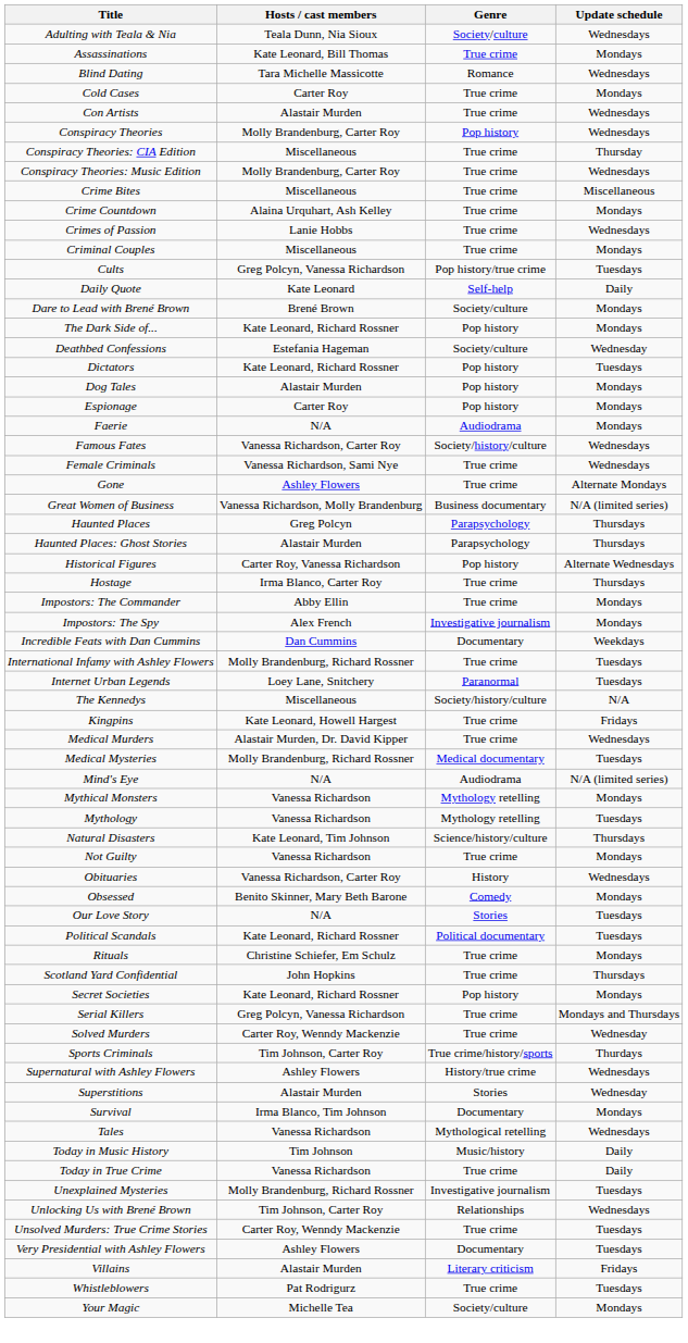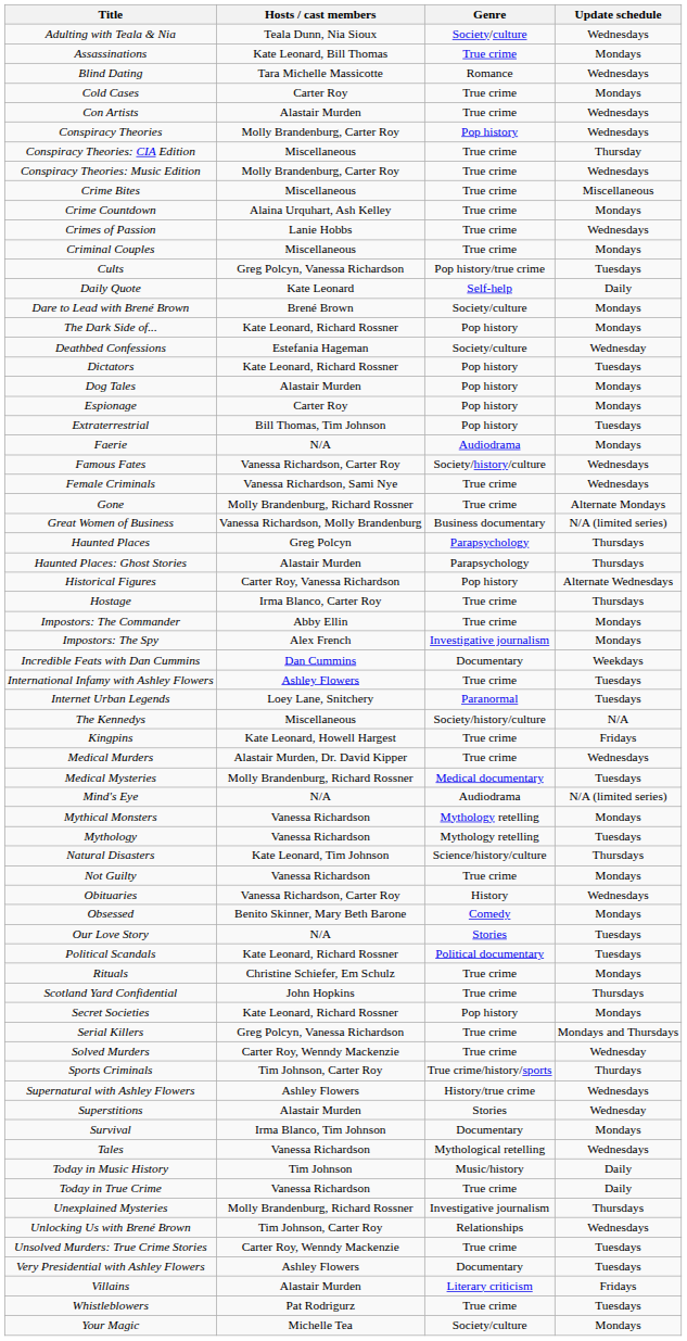+ row: Extraterrestrial | Bill Thomas, Tim Johnson | Pop history | Tuesdays
Gone | Hosts / cast members: Ashley Flowers -> Molly Brandenburg, Richard Rossner
International Infamy with Ashley Flowers | Hosts / cast members: Molly Brandenburg, Richard Rossner -> Ashley Flowers
Unexplained Mysteries | Update schedule: Tuesdays -> Thursdays
